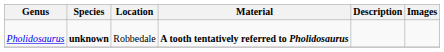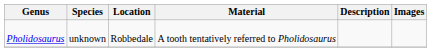Pholidosaurus | Species: bold -> normal
Pholidosaurus | Material: bold -> normal
